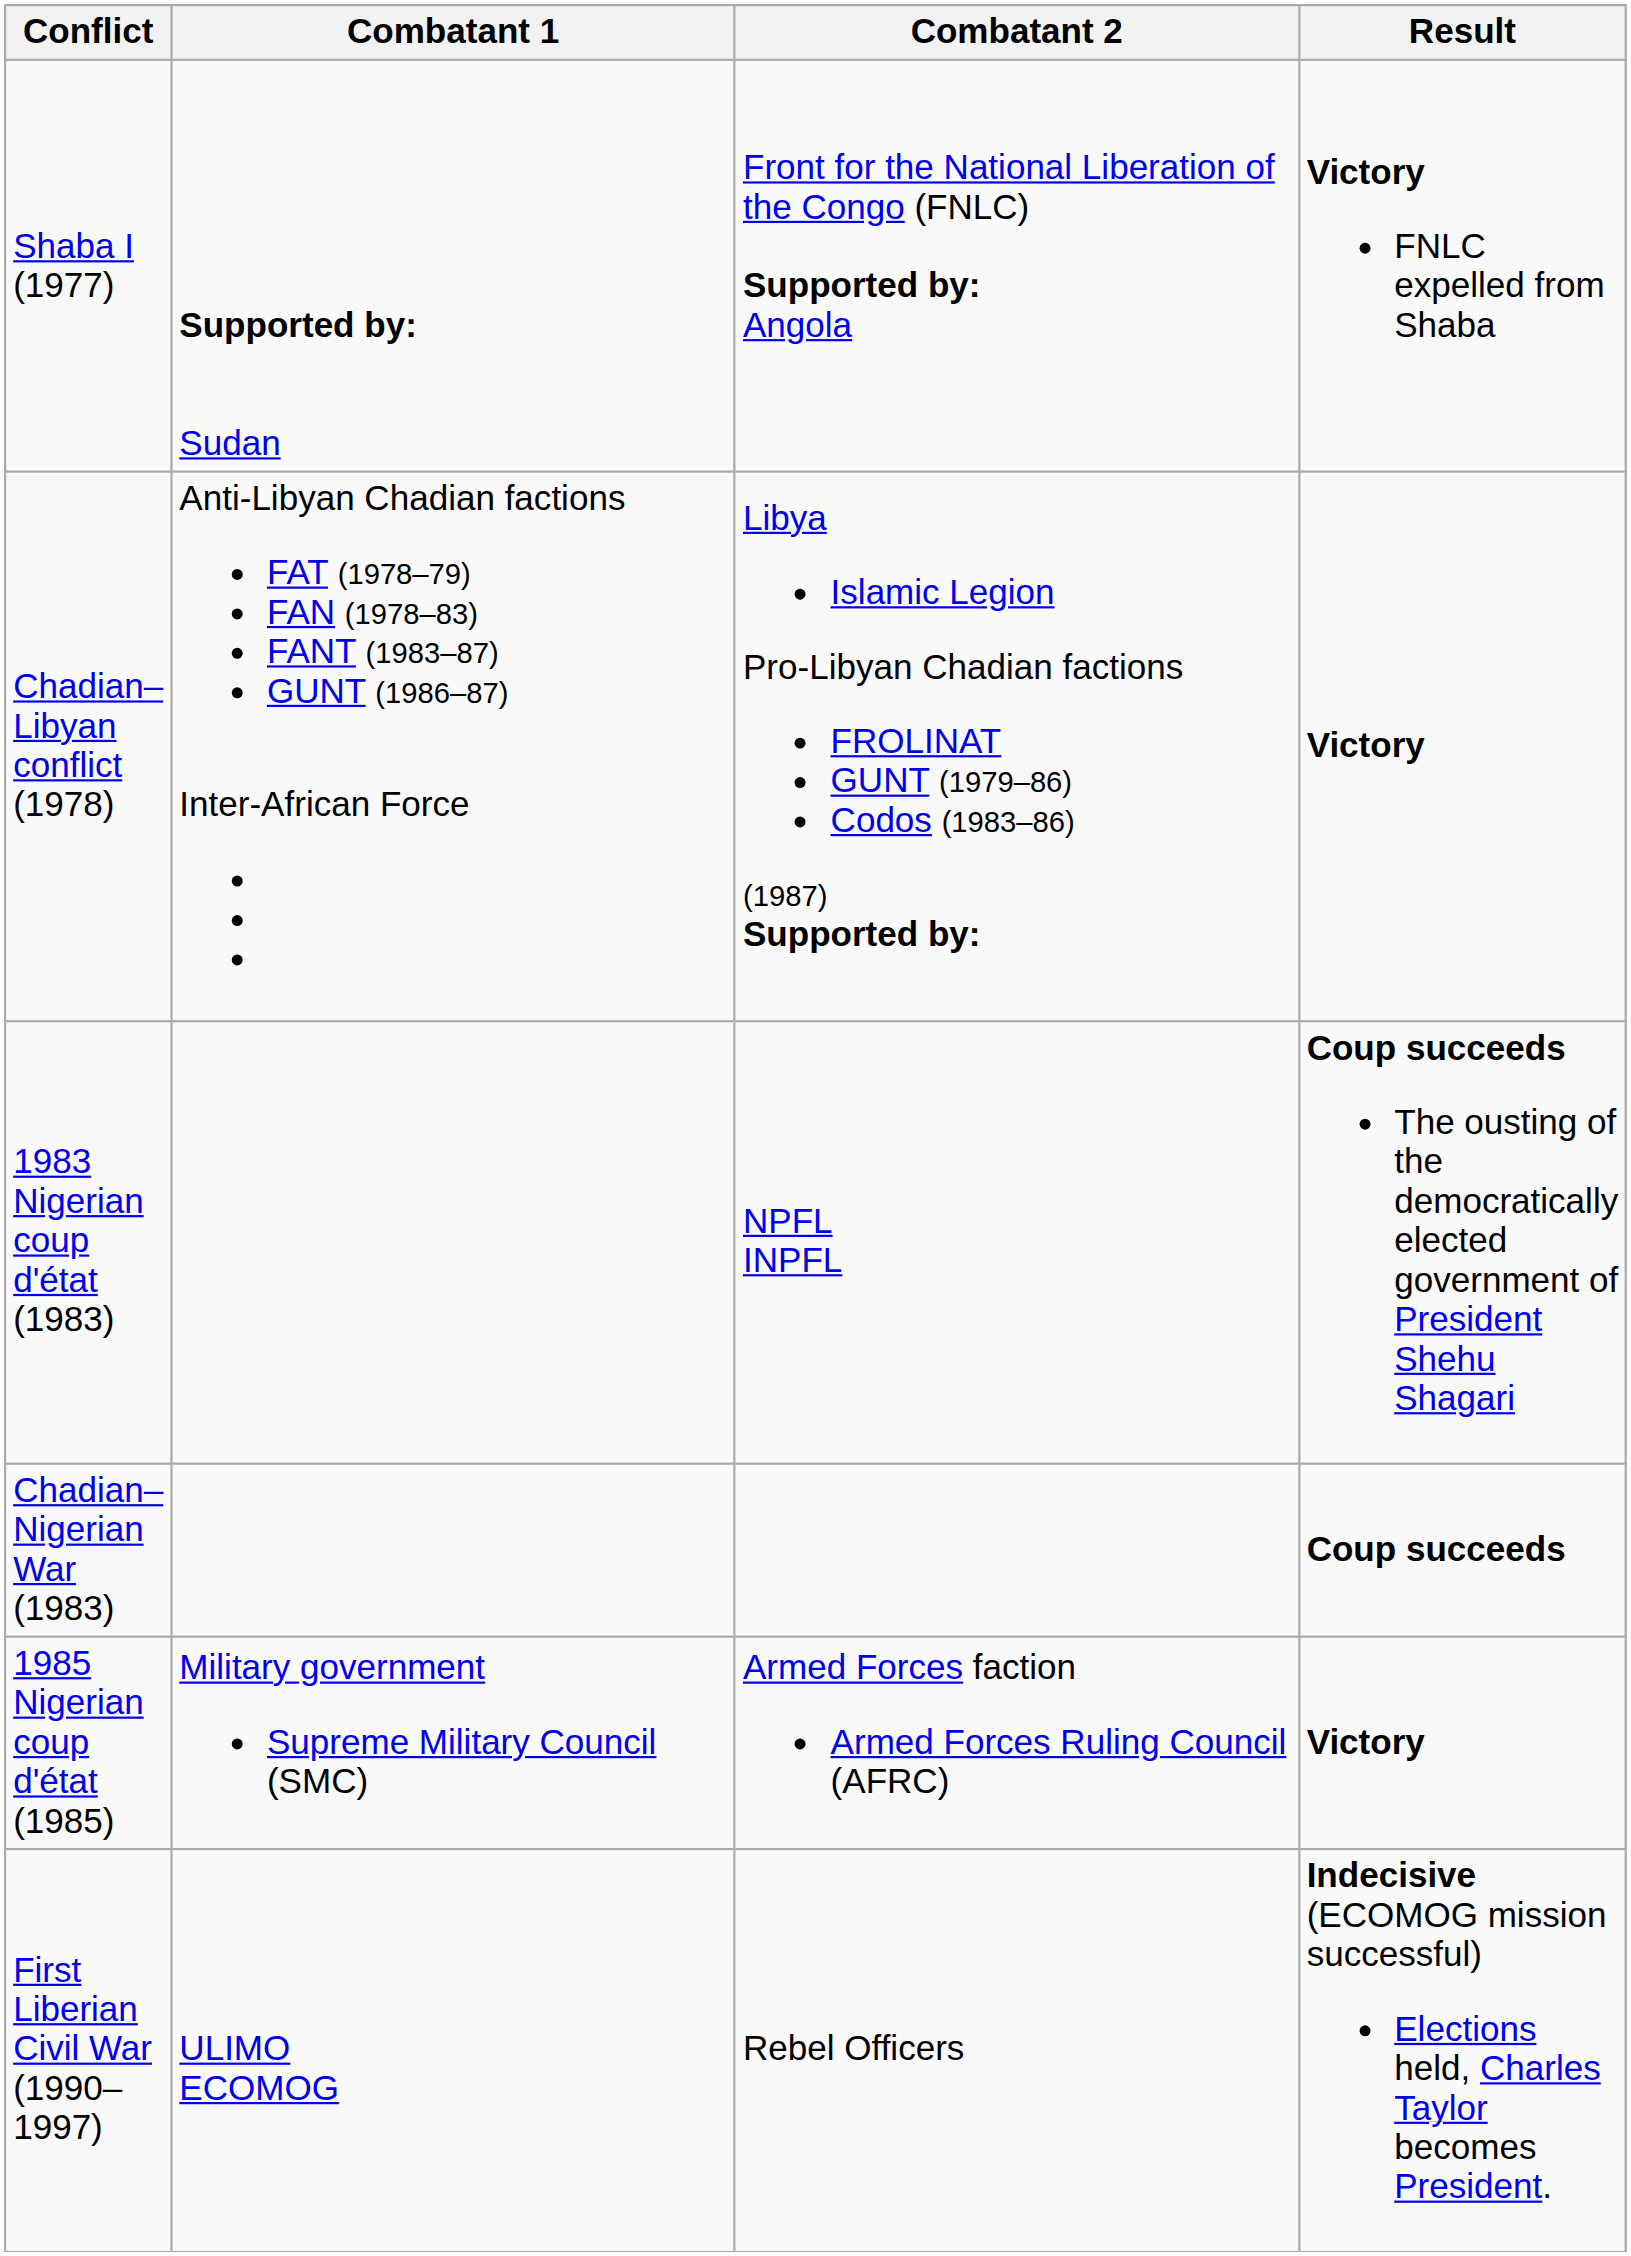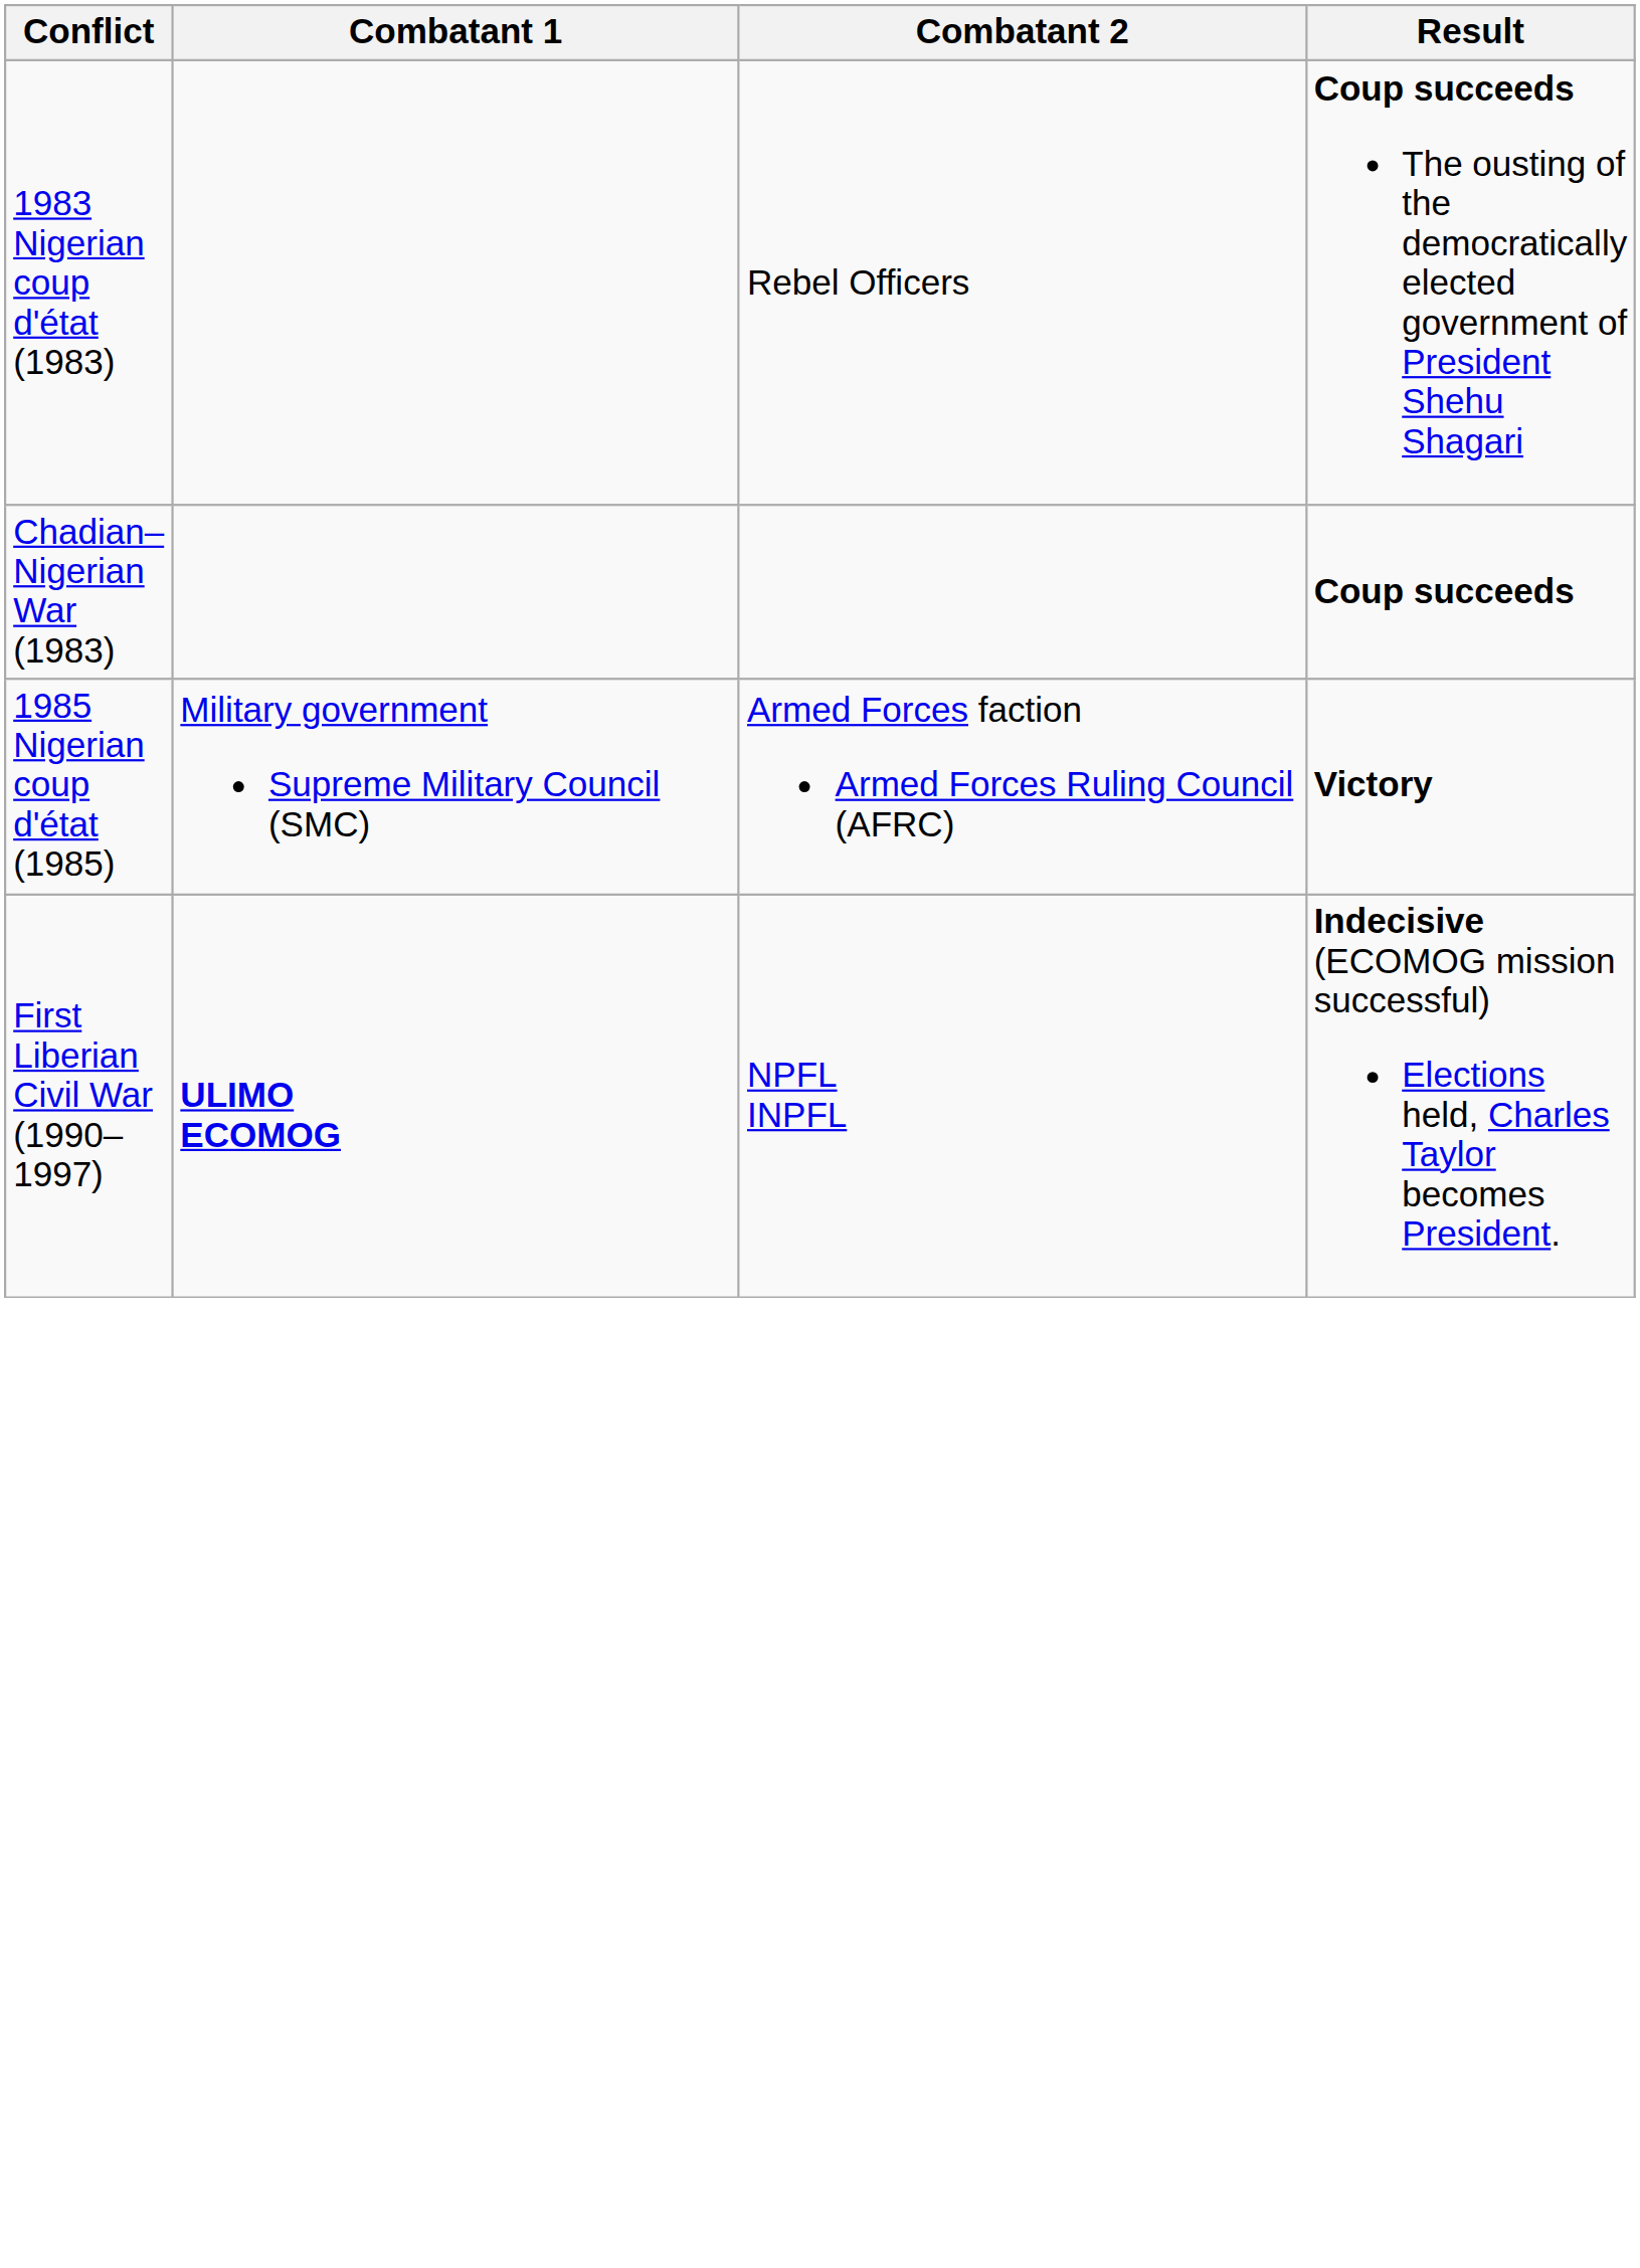- row: Shaba I (1977) | Supported by: Sudan | Front for the National Liberation of the Congo (FNLC) Supported by: Angola | Victory FNLC expelled from Shaba
- row: Chadian–Libyan conflict (1978) | Anti-Libyan Chadian factions FAT (1978–79) FAN (1978–83) FANT (1983–87) GUNT (1986–87) Inter-African Force | Libya Islamic Legion Pro-Libyan Chadian factions FROLINAT GUNT (1979–86) Codos (1983–86) (1987) Supported by: | Victory
1983 Nigerian coup d'état (1983) | Combatant 2: NPFL INPFL -> Rebel Officers
First Liberian Civil War (1990–1997) | Combatant 1: normal -> bold
First Liberian Civil War (1990–1997) | Combatant 2: Rebel Officers -> NPFL INPFL
